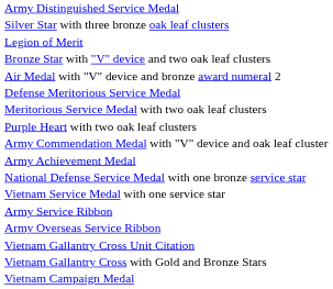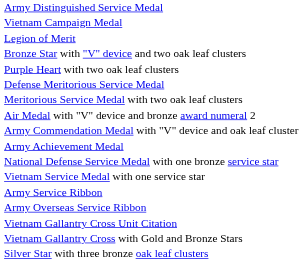row 2 | column 1: Silver Star with three bronze oak leaf clusters -> Vietnam Campaign Medal
row 5 | column 1: Air Medal with "V" device and bronze award numeral 2 -> Purple Heart with two oak leaf clusters
row 8 | column 1: Purple Heart with two oak leaf clusters -> Air Medal with "V" device and bronze award numeral 2
row 17 | column 1: Vietnam Campaign Medal -> Silver Star with three bronze oak leaf clusters
